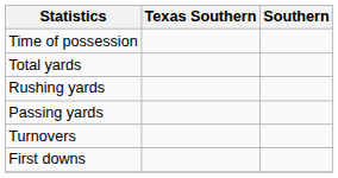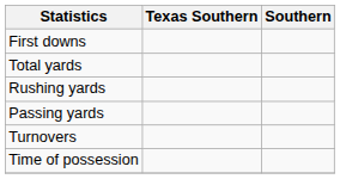rows swapped: First downs <-> Time of possession
